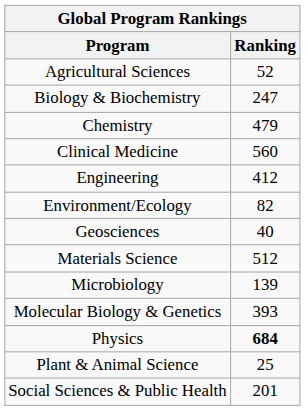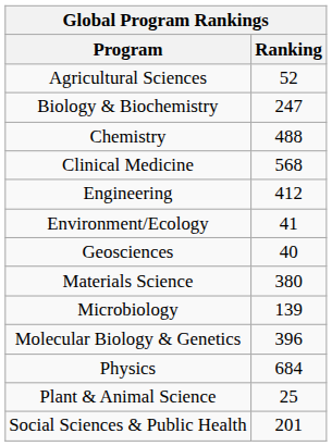Chemistry | Ranking: 479 -> 488
Clinical Medicine | Ranking: 560 -> 568
Environment/Ecology | Ranking: 82 -> 41
Materials Science | Ranking: 512 -> 380
Molecular Biology & Genetics | Ranking: 393 -> 396
Physics | Ranking: bold -> normal
